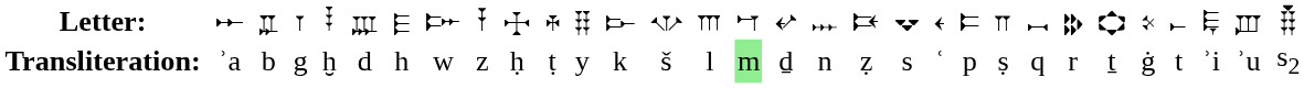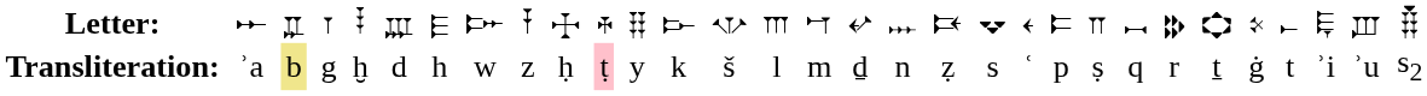Transliteration: | column 3: no background -> khaki background
Transliteration: | column 11: no background -> pink background
Transliteration: | column 16: lightgreen background -> no background
